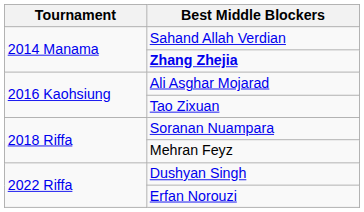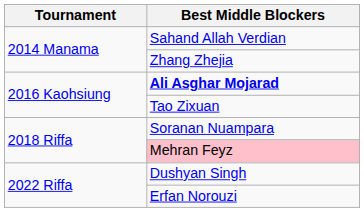Zhang Zhejia | Best Middle Blockers: bold -> normal
Ali Asghar Mojarad | Best Middle Blockers: normal -> bold
Mehran Feyz | Best Middle Blockers: no background -> pink background
